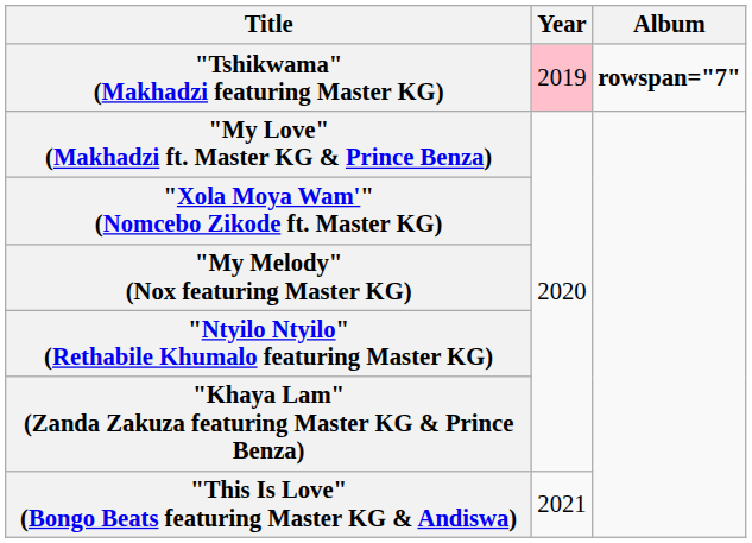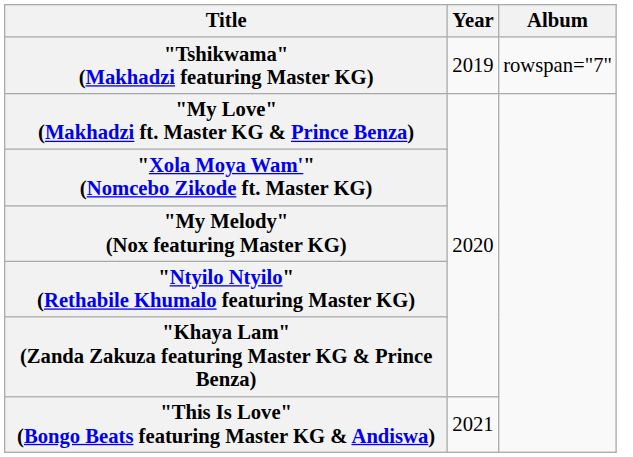"Tshikwama" (Makhadzi featuring Master KG) | Year: pink background -> no background
"Tshikwama" (Makhadzi featuring Master KG) | Album: bold -> normal
